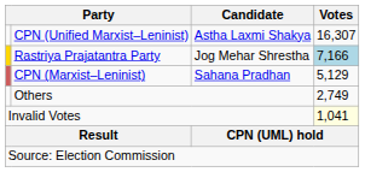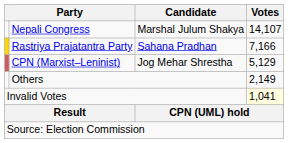- row: CPN (Unified Marxist–Leninist) | Astha Laxmi Shakya | 16,307
+ row: Nepali Congress | Marshal Julum Shakya | 14,107
Rastriya Prajatantra Party | Candidate: Jog Mehar Shrestha -> Sahana Pradhan
Rastriya Prajatantra Party | Votes: lightblue background -> no background
CPN (Marxist–Leninist) | Candidate: Sahana Pradhan -> Jog Mehar Shrestha
Others | Votes: 2,749 -> 2,149
